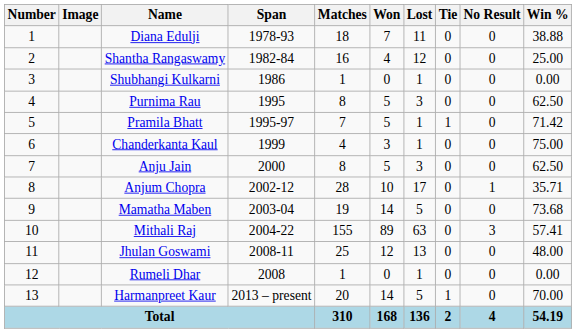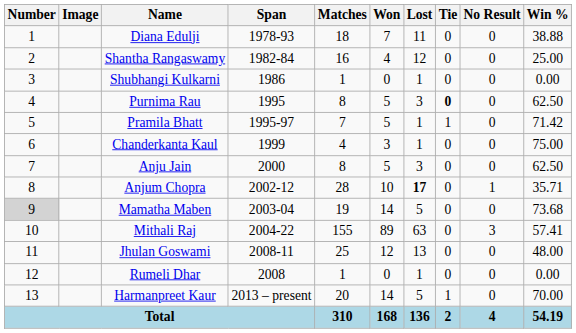Purnima Rau | Tie: normal -> bold
Anjum Chopra | Lost: normal -> bold
Mamatha Maben | Number: no background -> lightgrey background
